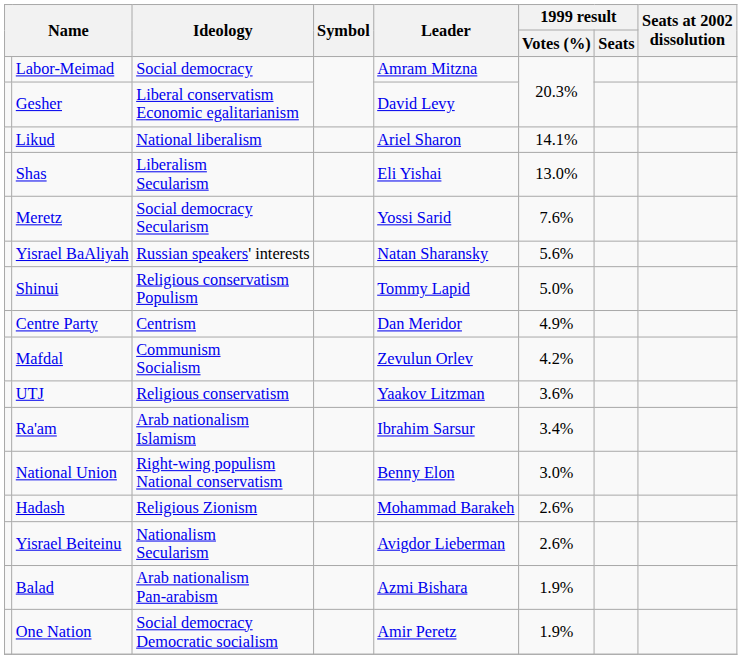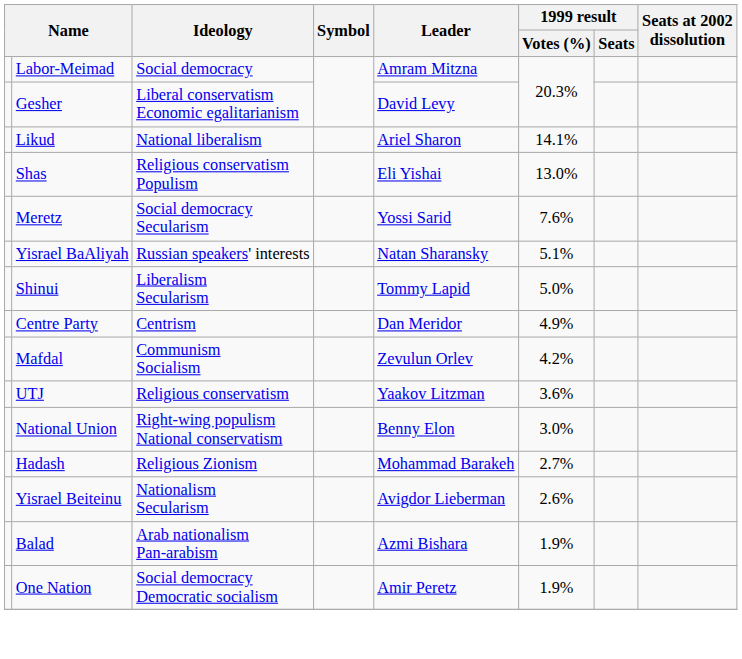Shas | Ideology: Liberalism Secularism -> Religious conservatism Populism
Yisrael BaAliyah | 1999 result / Votes (%): 5.6% -> 5.1%
Shinui | Ideology: Religious conservatism Populism -> Liberalism Secularism
- row: Ra'am | Arab nationalism Islamism | Ibrahim Sarsur | 3.4%
Hadash | 1999 result / Votes (%): 2.6% -> 2.7%
